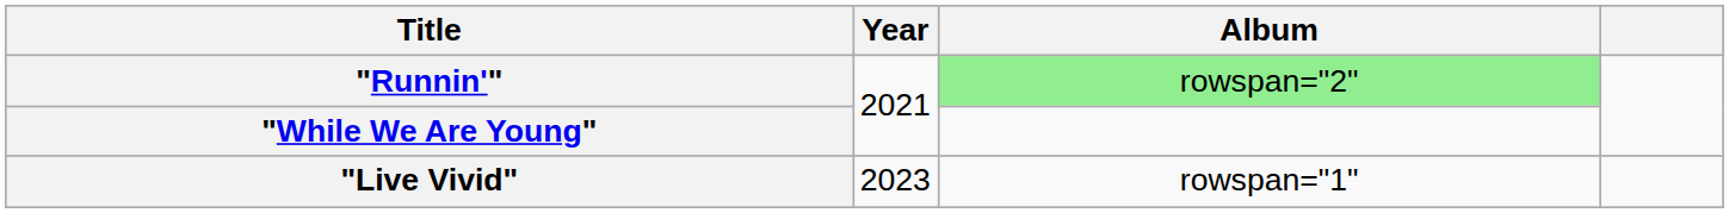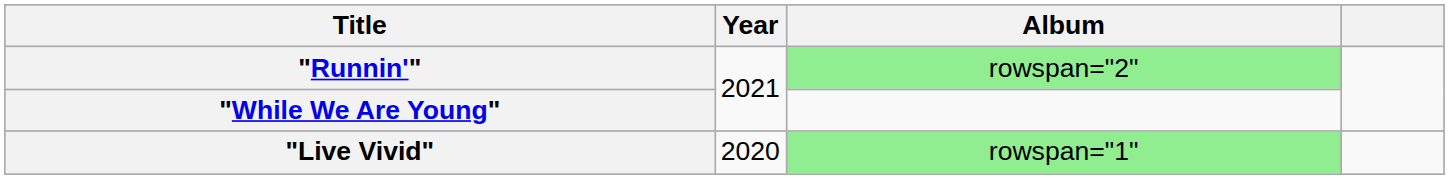"Live Vivid" | Year: 2023 -> 2020
"Live Vivid" | Album: no background -> lightgreen background
